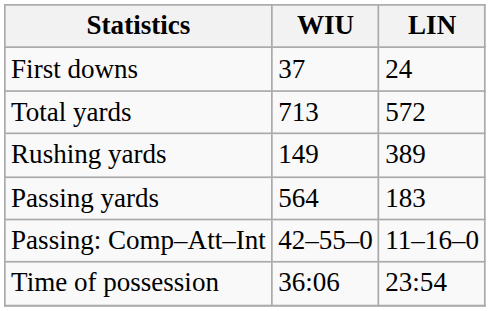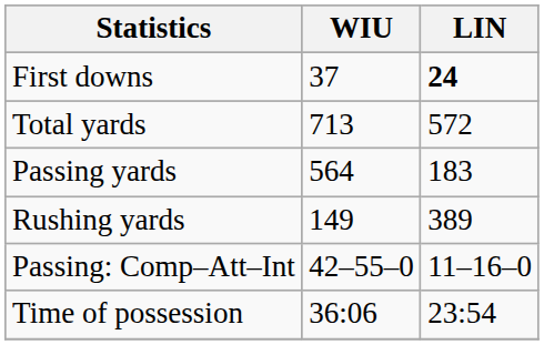First downs | LIN: normal -> bold
rows swapped: Rushing yards <-> Passing yards
